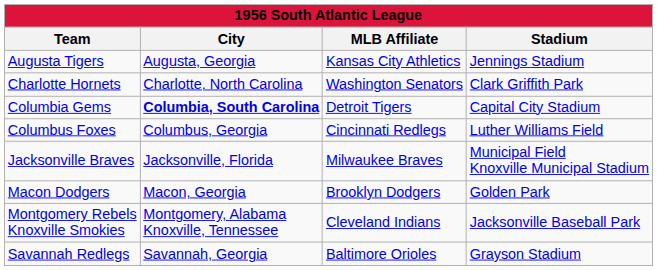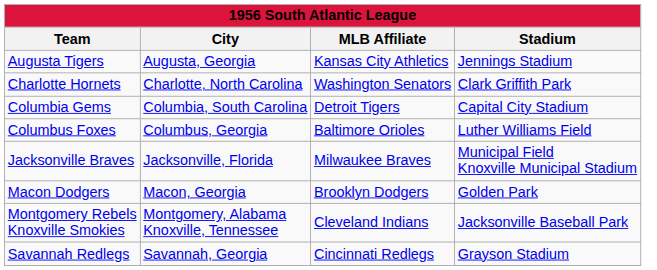Columbia Gems | City: bold -> normal
Columbus Foxes | MLB Affiliate: Cincinnati Redlegs -> Baltimore Orioles
Savannah Redlegs | MLB Affiliate: Baltimore Orioles -> Cincinnati Redlegs
